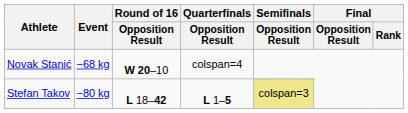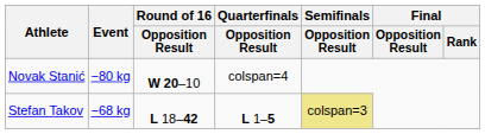Novak Stanić | Event: −68 kg -> −80 kg
Stefan Takov | Event: −80 kg -> −68 kg
